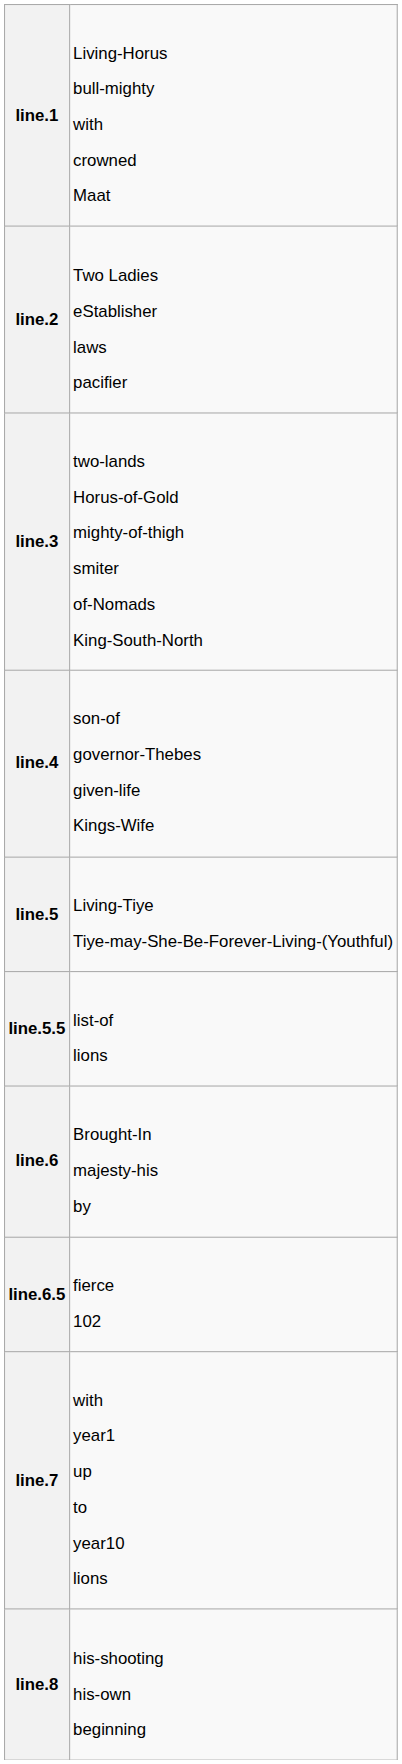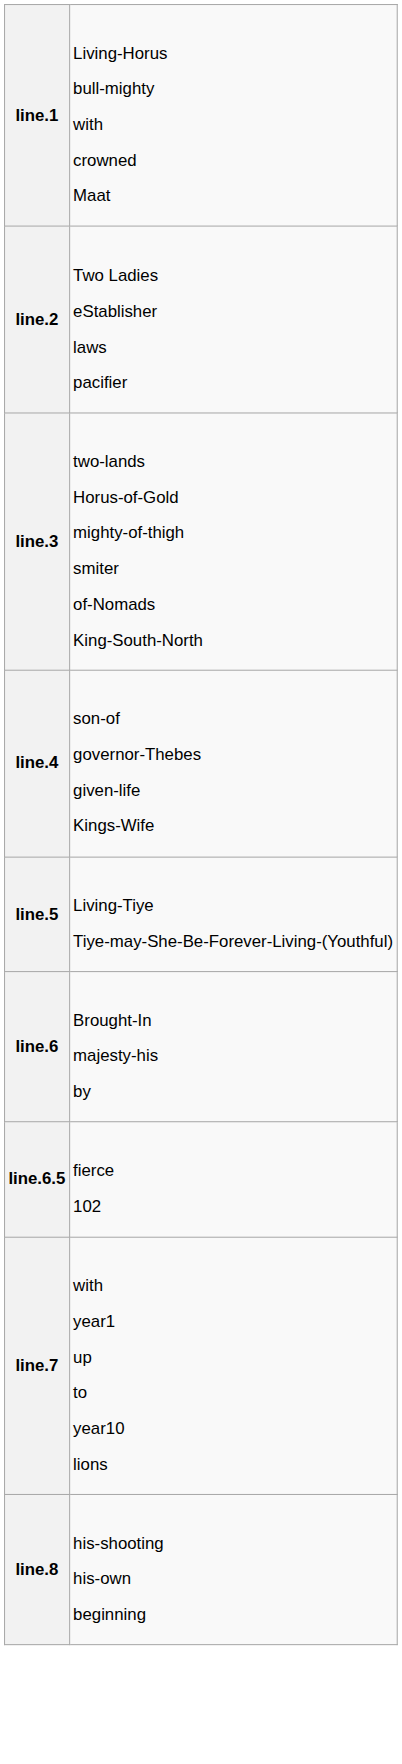- row: line.5.5 | list-of lions
